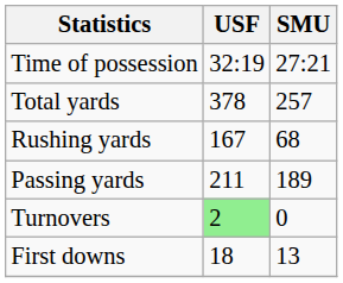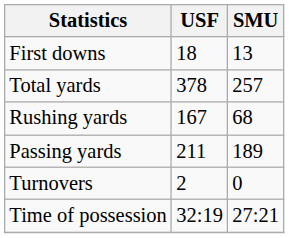rows swapped: First downs <-> Time of possession
Turnovers | USF: lightgreen background -> no background
